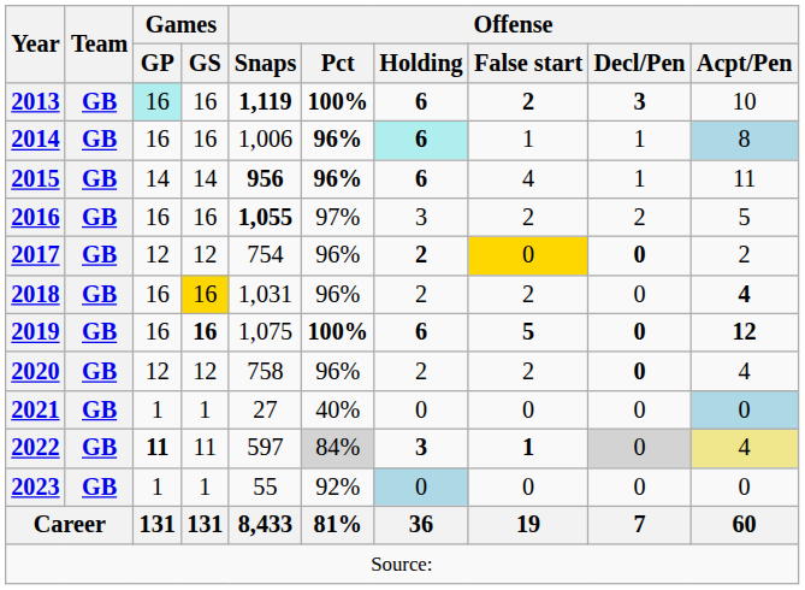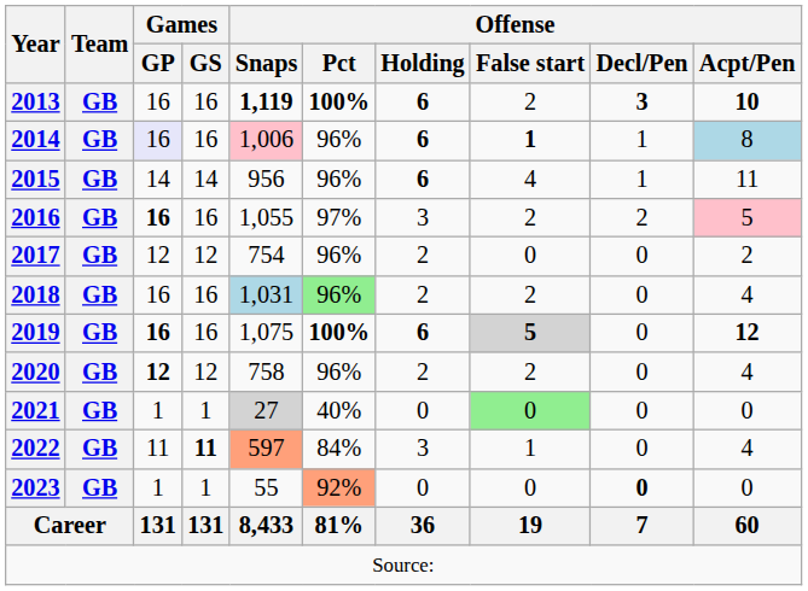2013 | Games / GP: paleturquoise background -> no background
2013 | Offense / False start: bold -> normal
2013 | Offense / Acpt/Pen: normal -> bold
2014 | Games / GP: no background -> lavender background
2014 | Offense / Snaps: no background -> pink background
2014 | Offense / Pct: bold -> normal
2014 | Offense / Holding: paleturquoise background -> no background
2014 | Offense / False start: normal -> bold
2015 | Offense / Snaps: bold -> normal
2015 | Offense / Pct: bold -> normal
2016 | Games / GP: normal -> bold
2016 | Offense / Snaps: bold -> normal
2016 | Offense / Acpt/Pen: no background -> pink background
2017 | Offense / Holding: bold -> normal
2017 | Offense / False start: gold background -> no background
2017 | Offense / Decl/Pen: bold -> normal
2018 | Games / GS: gold background -> no background
2018 | Offense / Snaps: no background -> lightblue background
2018 | Offense / Pct: no background -> lightgreen background
2018 | Offense / Acpt/Pen: bold -> normal
2019 | Games / GP: normal -> bold
2019 | Games / GS: bold -> normal
2019 | Offense / False start: no background -> lightgrey background
2019 | Offense / Decl/Pen: bold -> normal
2020 | Games / GP: normal -> bold
2020 | Offense / Decl/Pen: bold -> normal
2021 | Offense / Snaps: no background -> lightgrey background
2021 | Offense / False start: no background -> lightgreen background
2021 | Offense / Acpt/Pen: lightblue background -> no background
2022 | Games / GP: bold -> normal
2022 | Games / GS: normal -> bold
2022 | Offense / Snaps: no background -> lightsalmon background
2022 | Offense / Pct: lightgrey background -> no background
2022 | Offense / Holding: bold -> normal
2022 | Offense / False start: bold -> normal
2022 | Offense / Decl/Pen: lightgrey background -> no background
2022 | Offense / Acpt/Pen: khaki background -> no background
2023 | Offense / Pct: no background -> lightsalmon background
2023 | Offense / Holding: lightblue background -> no background
2023 | Offense / Decl/Pen: normal -> bold
